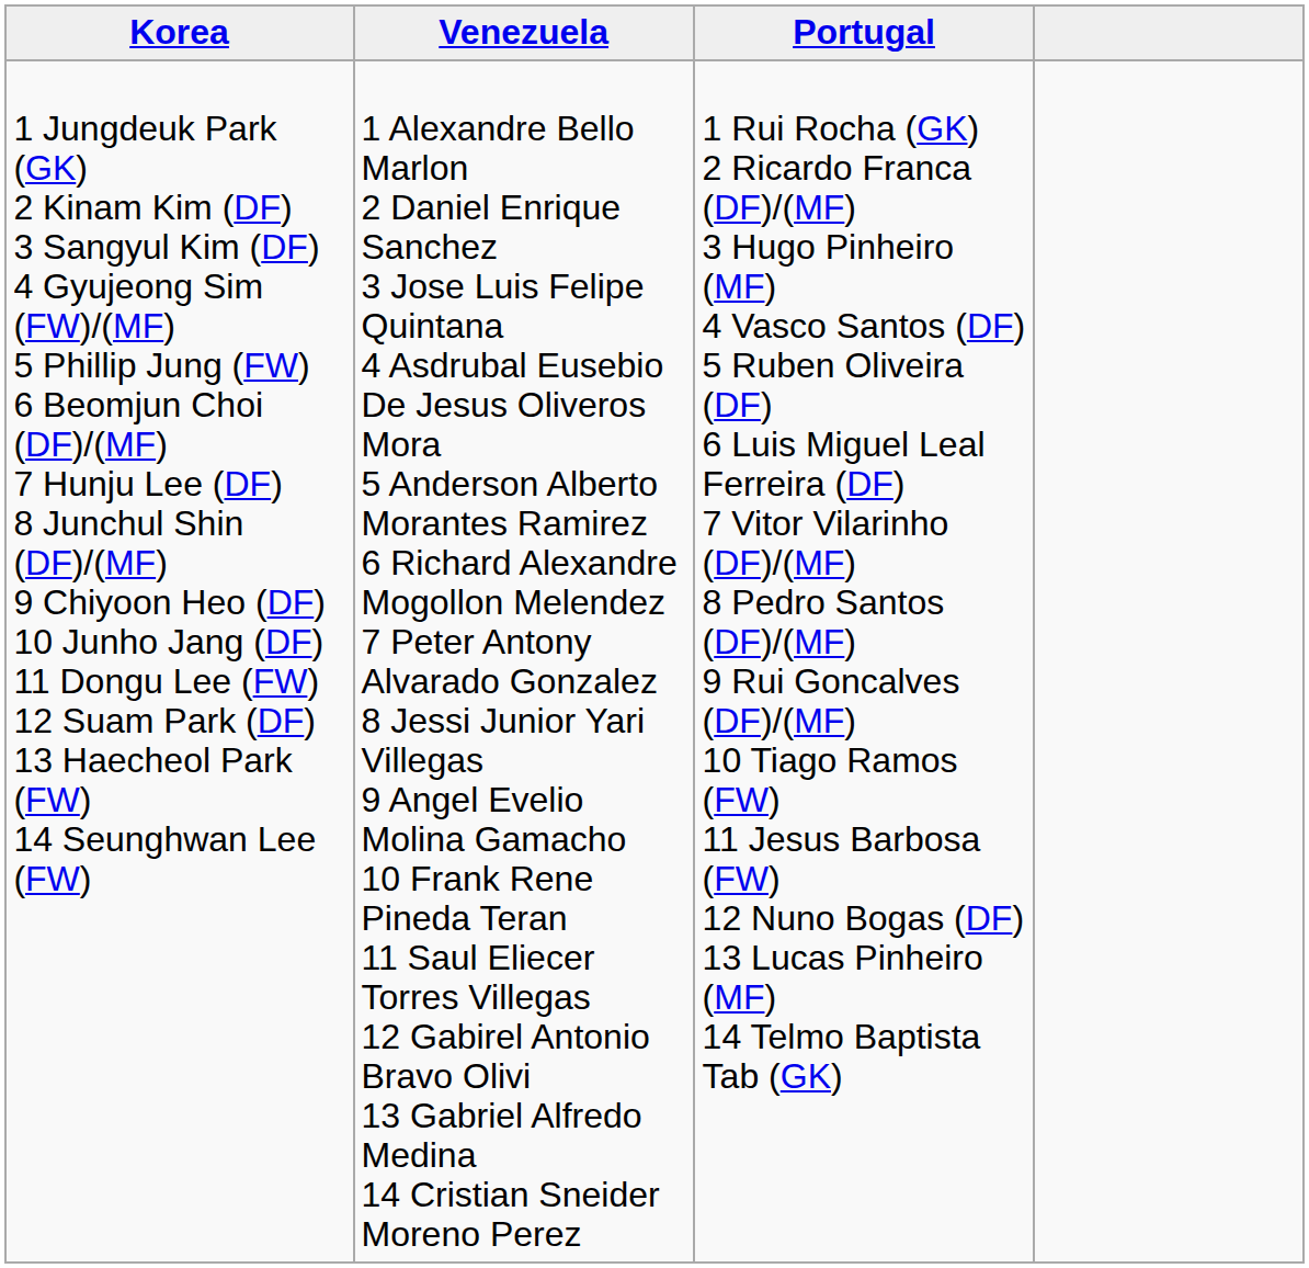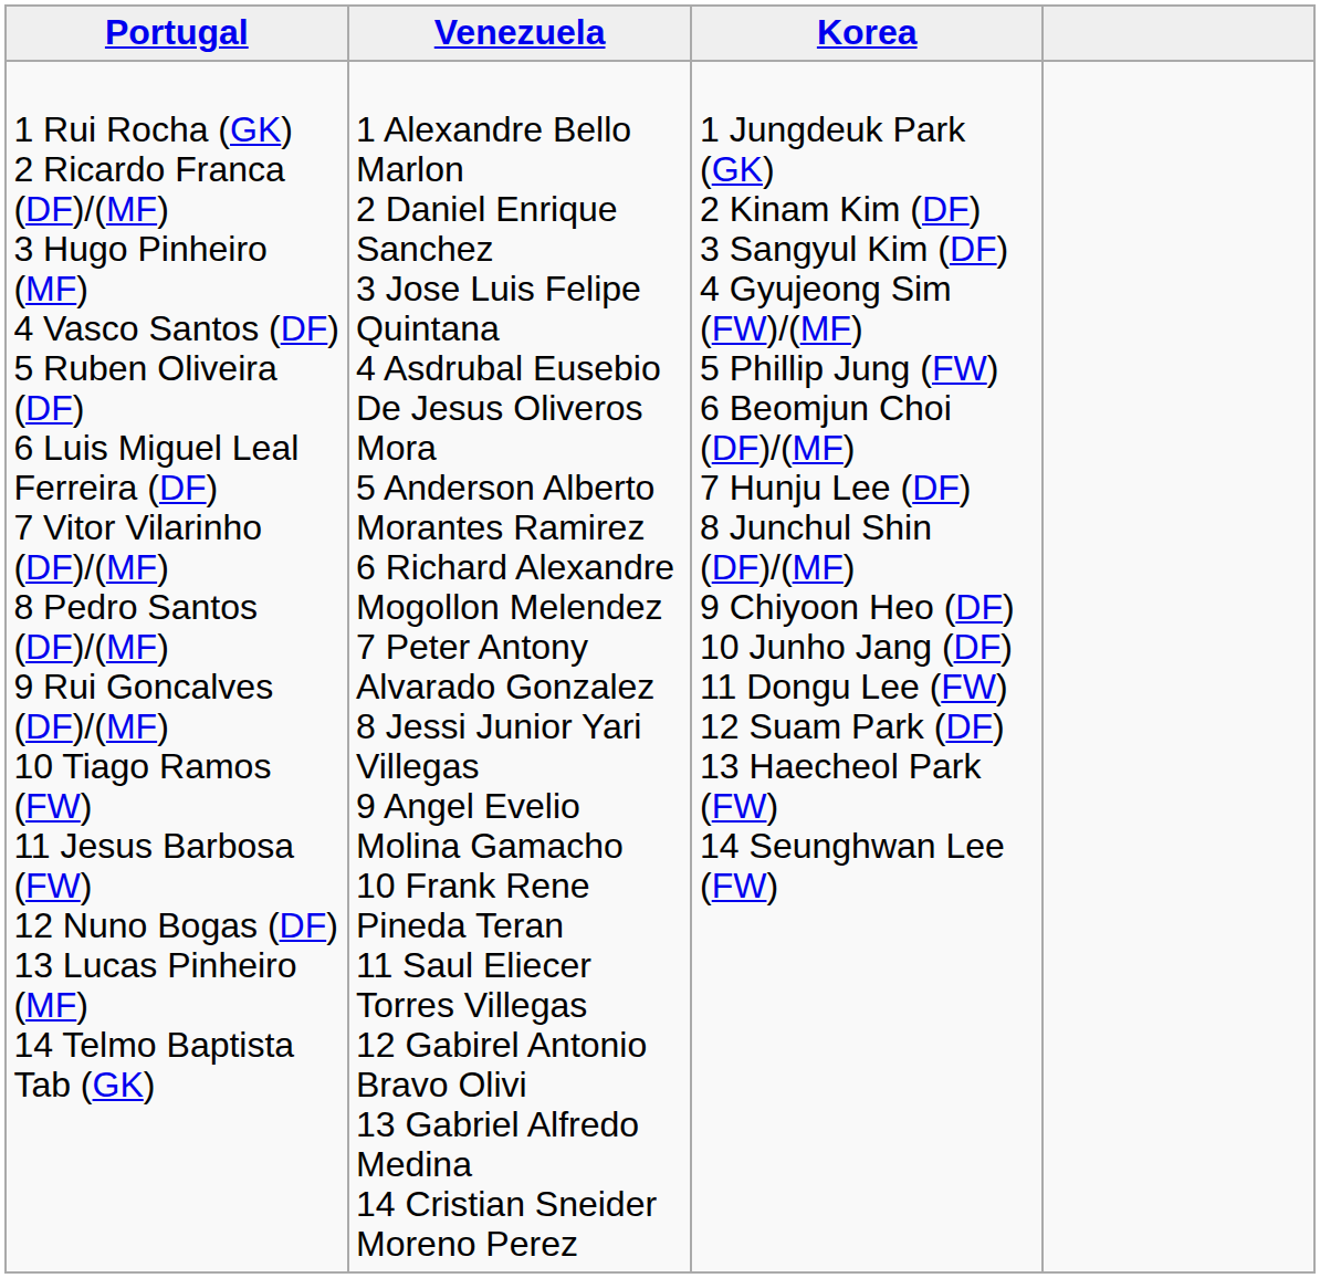columns swapped: Portugal <-> Korea
